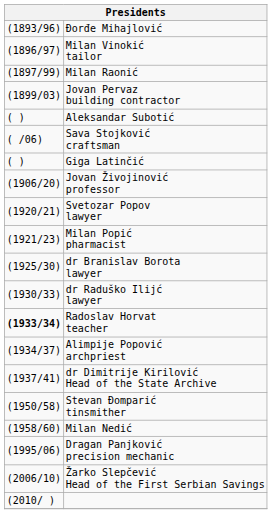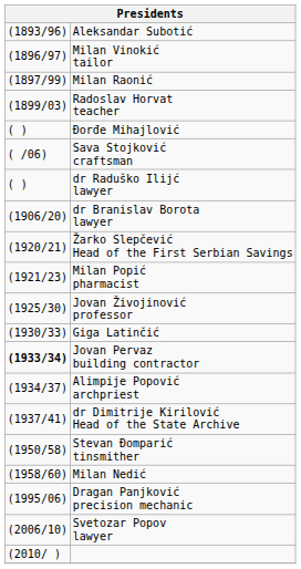row 2 | column 2: Đorđe Mihajlović -> Aleksandar Subotić
row 5 | column 2: Jovan Pervaz building contractor -> Radoslav Horvat teacher
row 6 | column 2: Aleksandar Subotić -> Đorđe Mihajlović
row 8 | column 2: Giga Latinčić -> dr Raduško Ilijć lawyer
row 9 | column 2: Jovan Živojinović professor -> dr Branislav Borota lawyer
row 10 | column 2: Svetozar Popov lawyer -> Žarko Slepčević Head of the First Serbian Savings
row 12 | column 2: dr Branislav Borota lawyer -> Jovan Živojinović professor
row 13 | column 2: dr Raduško Ilijć lawyer -> Giga Latinčić
row 14 | column 2: Radoslav Horvat teacher -> Jovan Pervaz building contractor
row 20 | column 2: Žarko Slepčević Head of the First Serbian Savings -> Svetozar Popov lawyer
